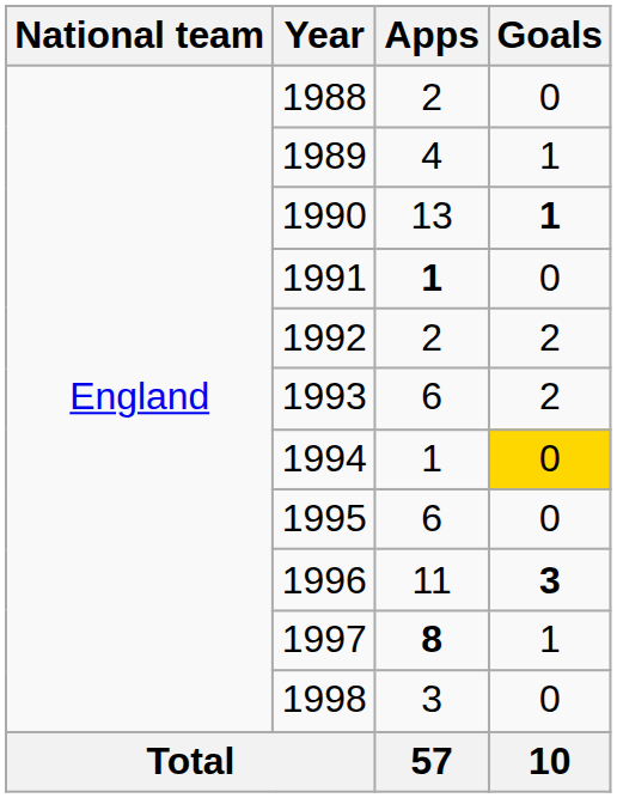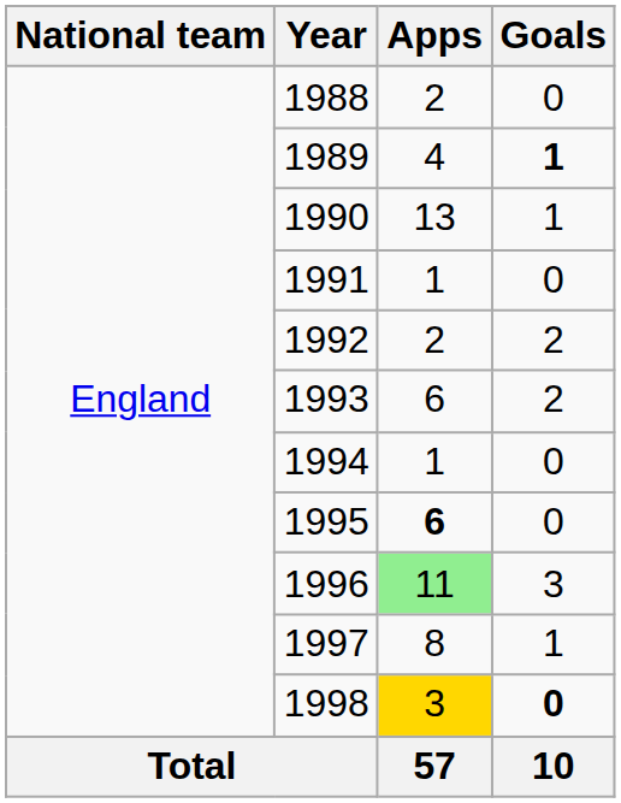1989 | Goals: normal -> bold
1990 | Goals: bold -> normal
1991 | Apps: bold -> normal
1994 | Goals: gold background -> no background
1995 | Apps: normal -> bold
1996 | Apps: no background -> lightgreen background
1996 | Goals: bold -> normal
1997 | Apps: bold -> normal
1998 | Apps: no background -> gold background
1998 | Goals: normal -> bold
